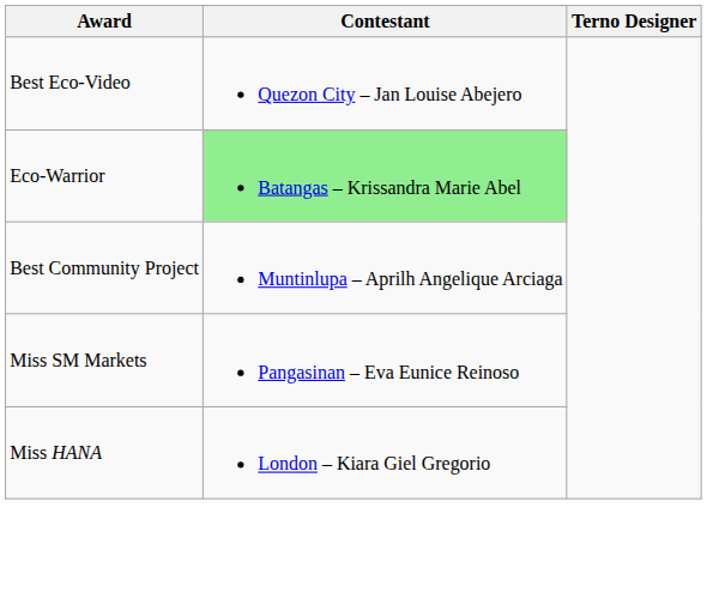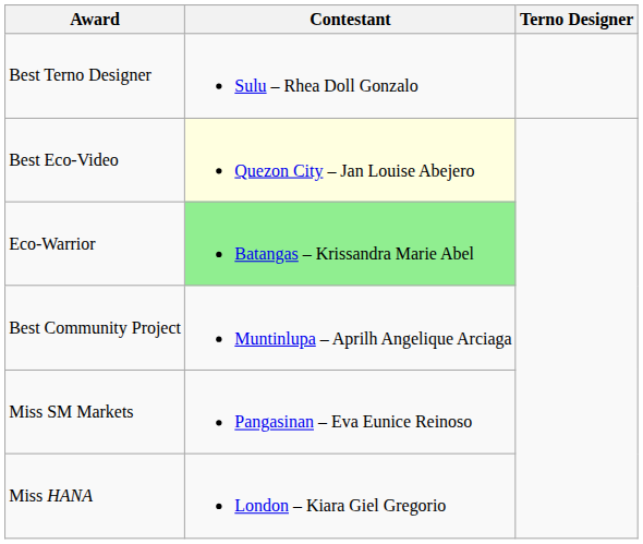+ row: Best Terno Designer | Sulu – Rhea Doll Gonzalo
Best Eco-Video | Contestant: no background -> lightyellow background
